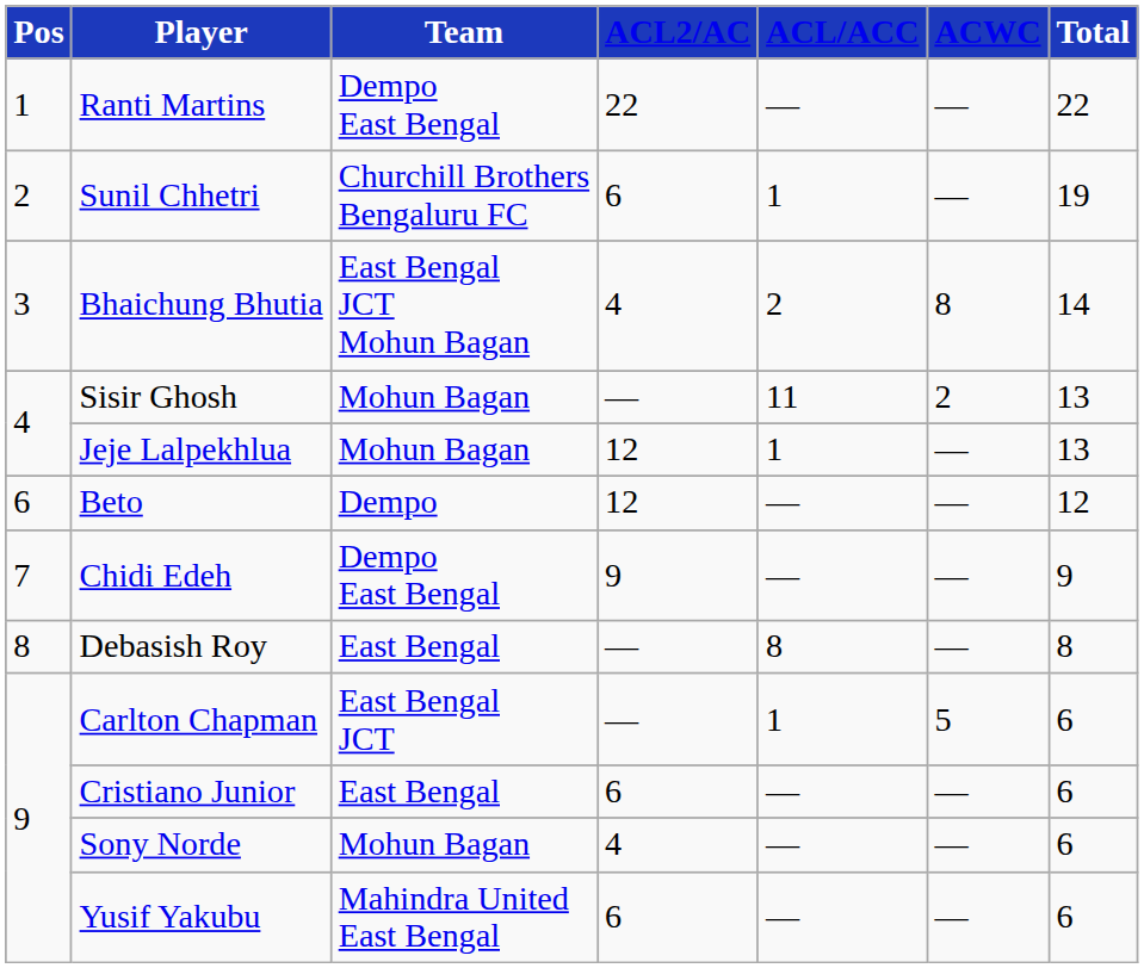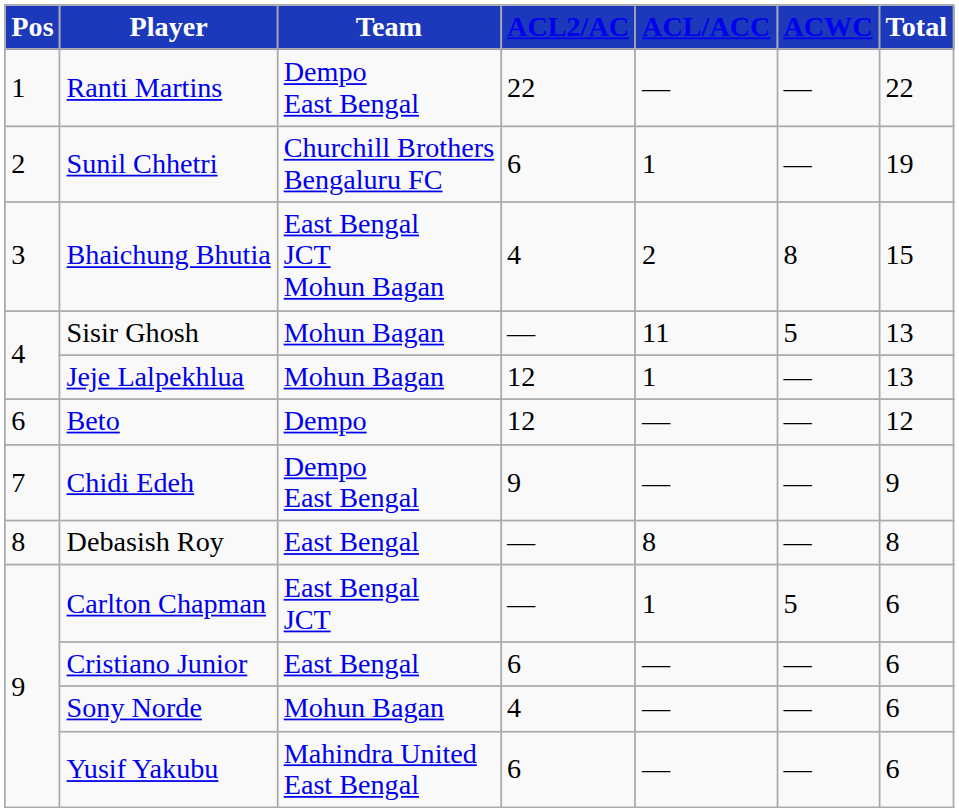Bhaichung Bhutia | Total: 14 -> 15
Sisir Ghosh | ACWC: 2 -> 5
